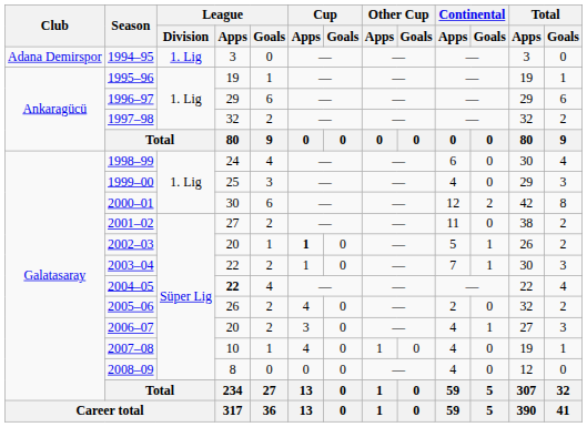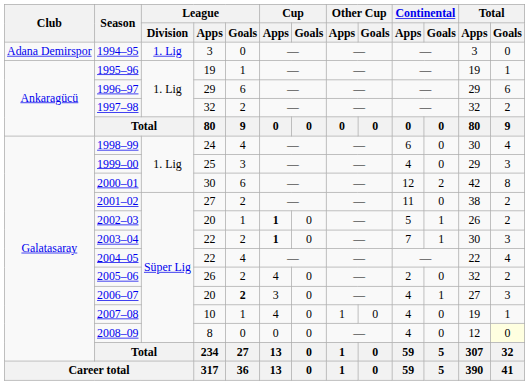2003–04 | Cup / Apps: normal -> bold
2004–05 | League / Apps: bold -> normal
2006–07 | League / Goals: normal -> bold
2008–09 | Total / Goals: no background -> lightyellow background
